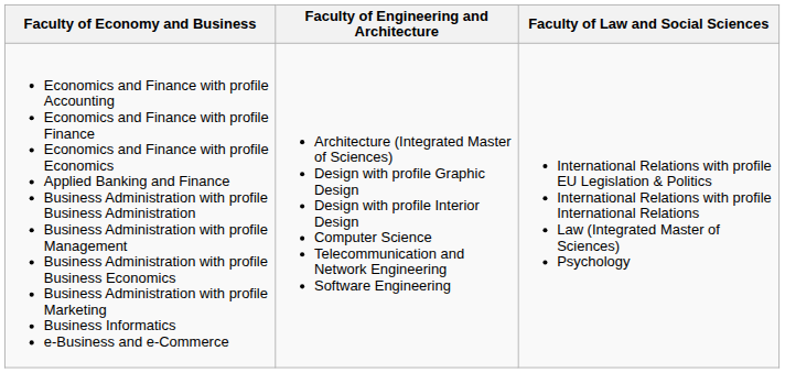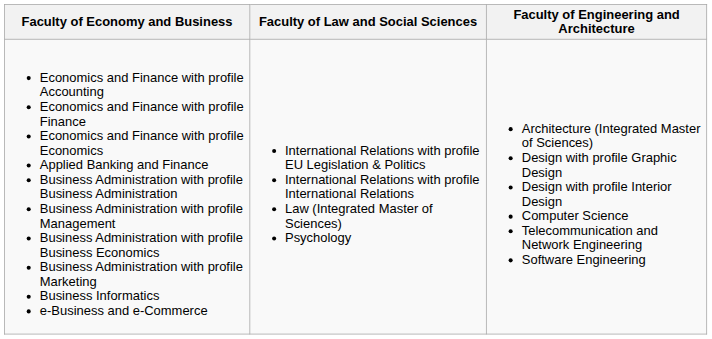columns swapped: Faculty of Engineering and Architecture <-> Faculty of Law and Social Sciences
